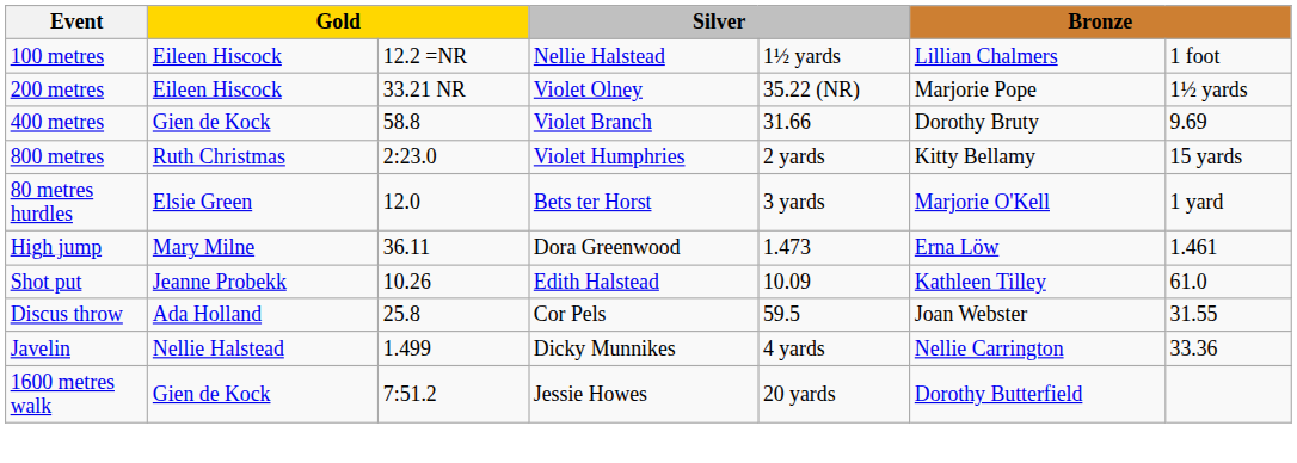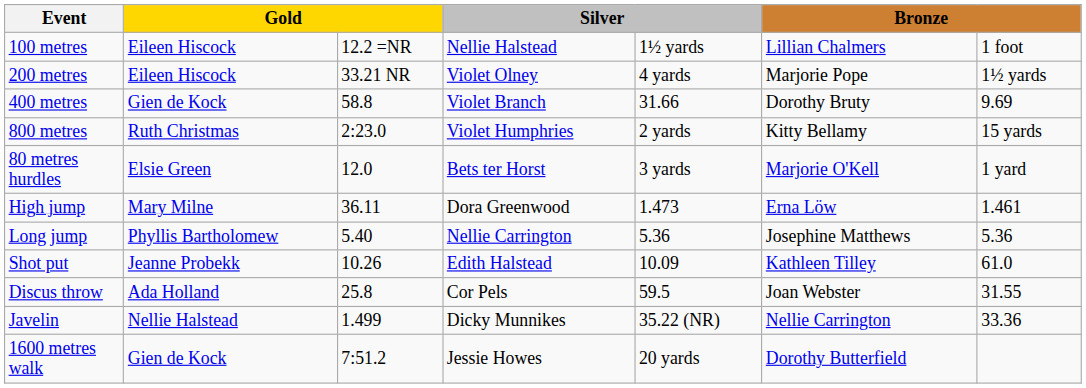200 metres | column 5: 35.22 (NR) -> 4 yards
+ row: Long jump | Phyllis Bartholomew | 5.40 | Nellie Carrington | 5.36 | Josephine Matthews | 5.36
Javelin | column 5: 4 yards -> 35.22 (NR)
